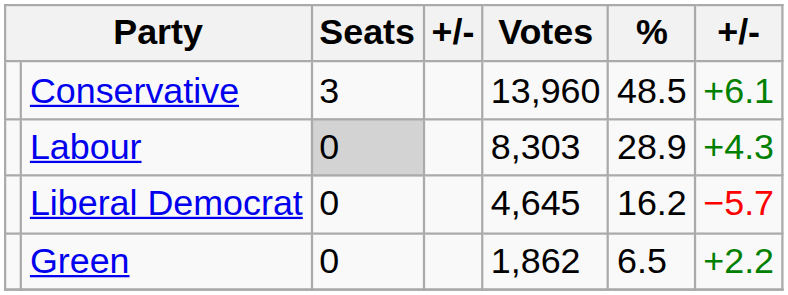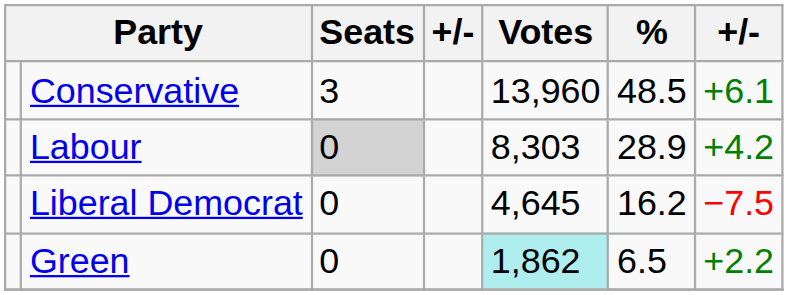Labour | column 7: +4.3 -> +4.2
Liberal Democrat | column 7: −5.7 -> −7.5
Green | Votes: no background -> paleturquoise background
